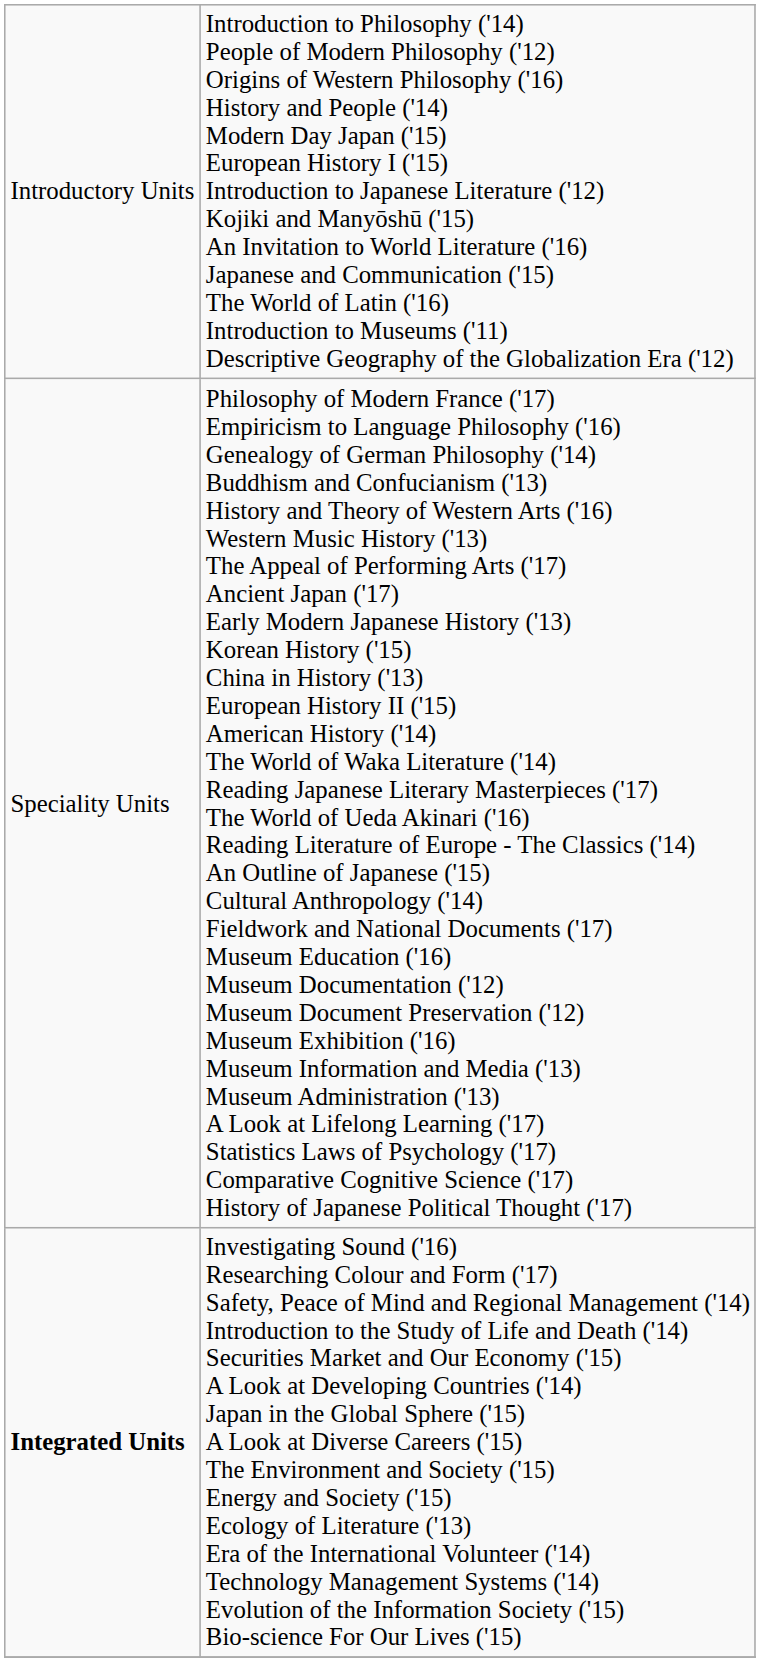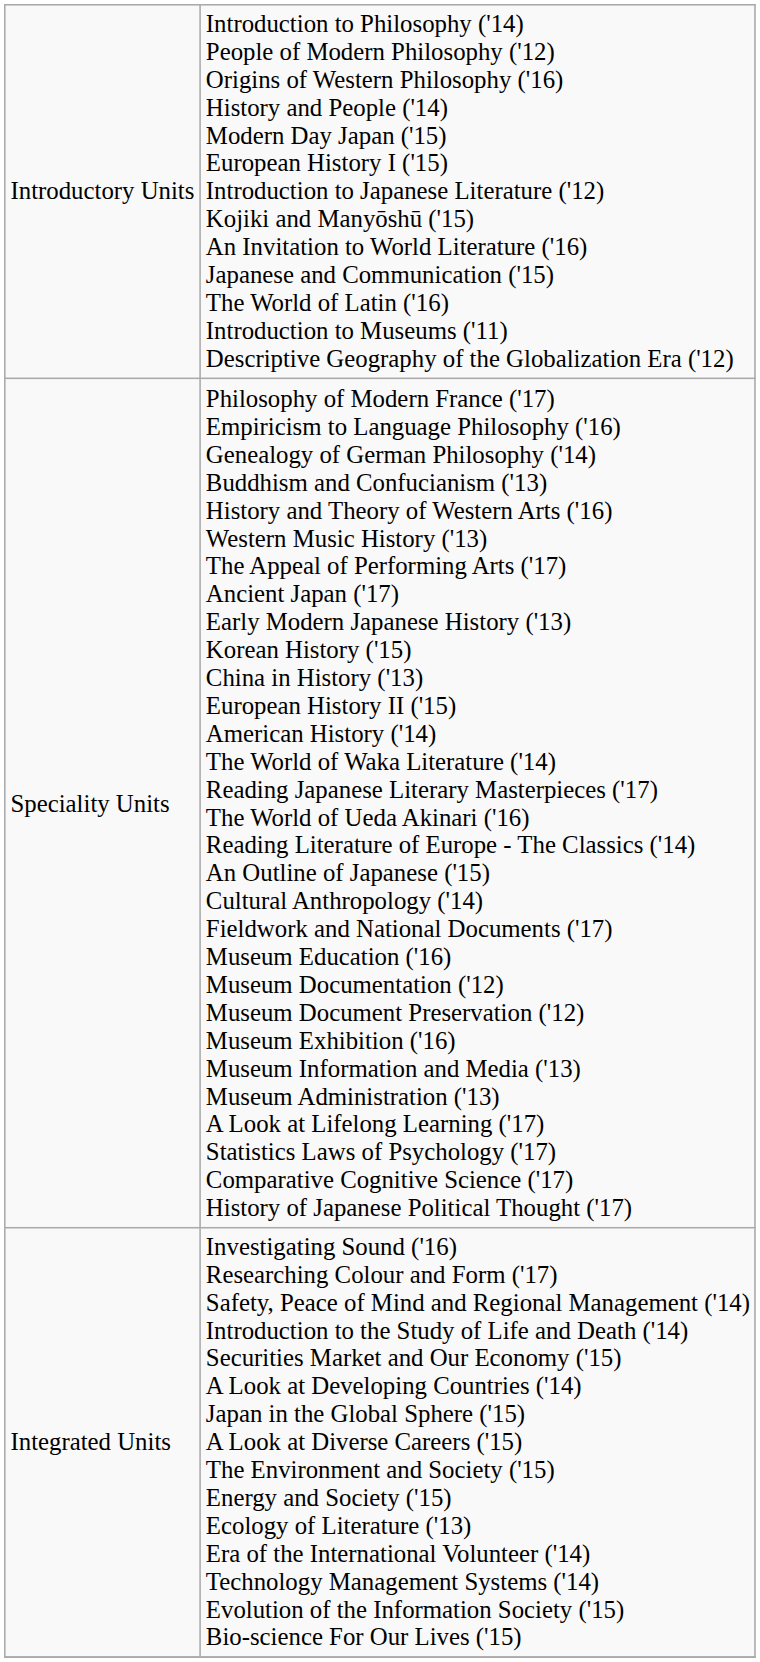Integrated Units | column 1: bold -> normal
